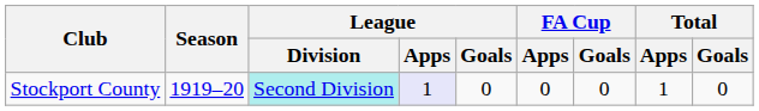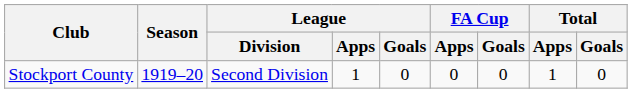Stockport County | League / Division: paleturquoise background -> no background
Stockport County | League / Apps: lavender background -> no background
